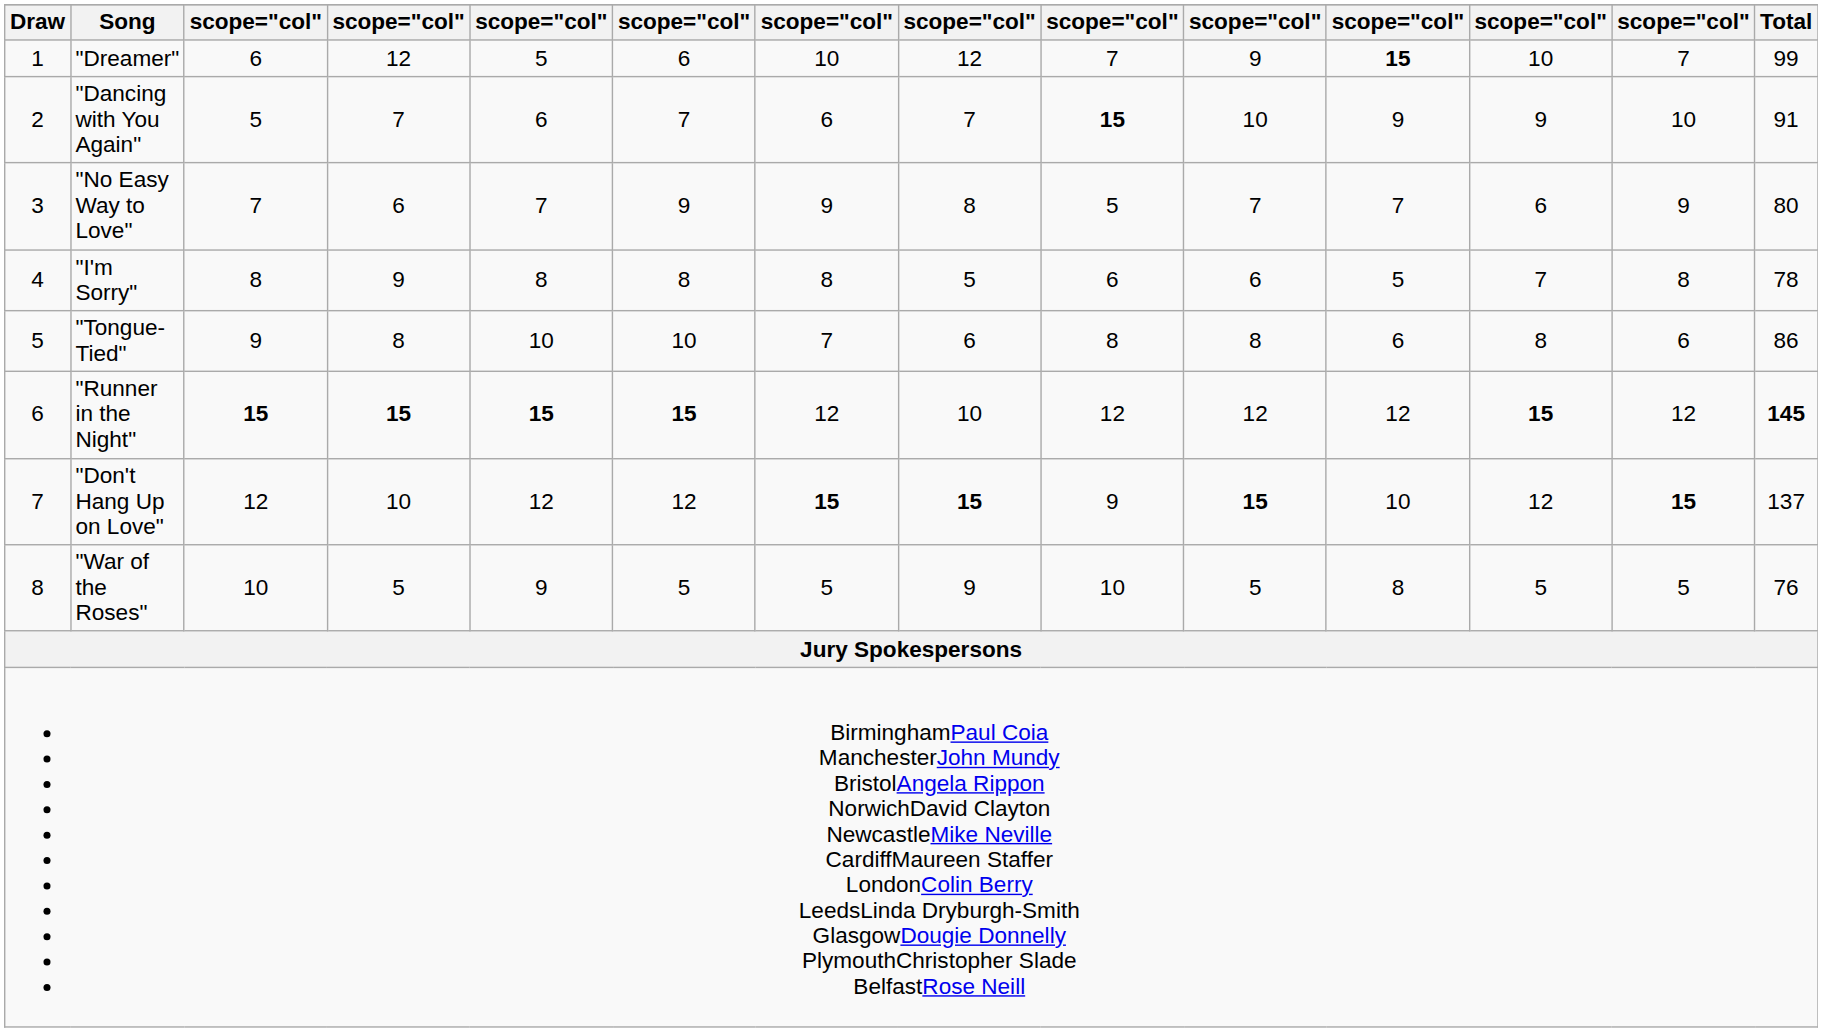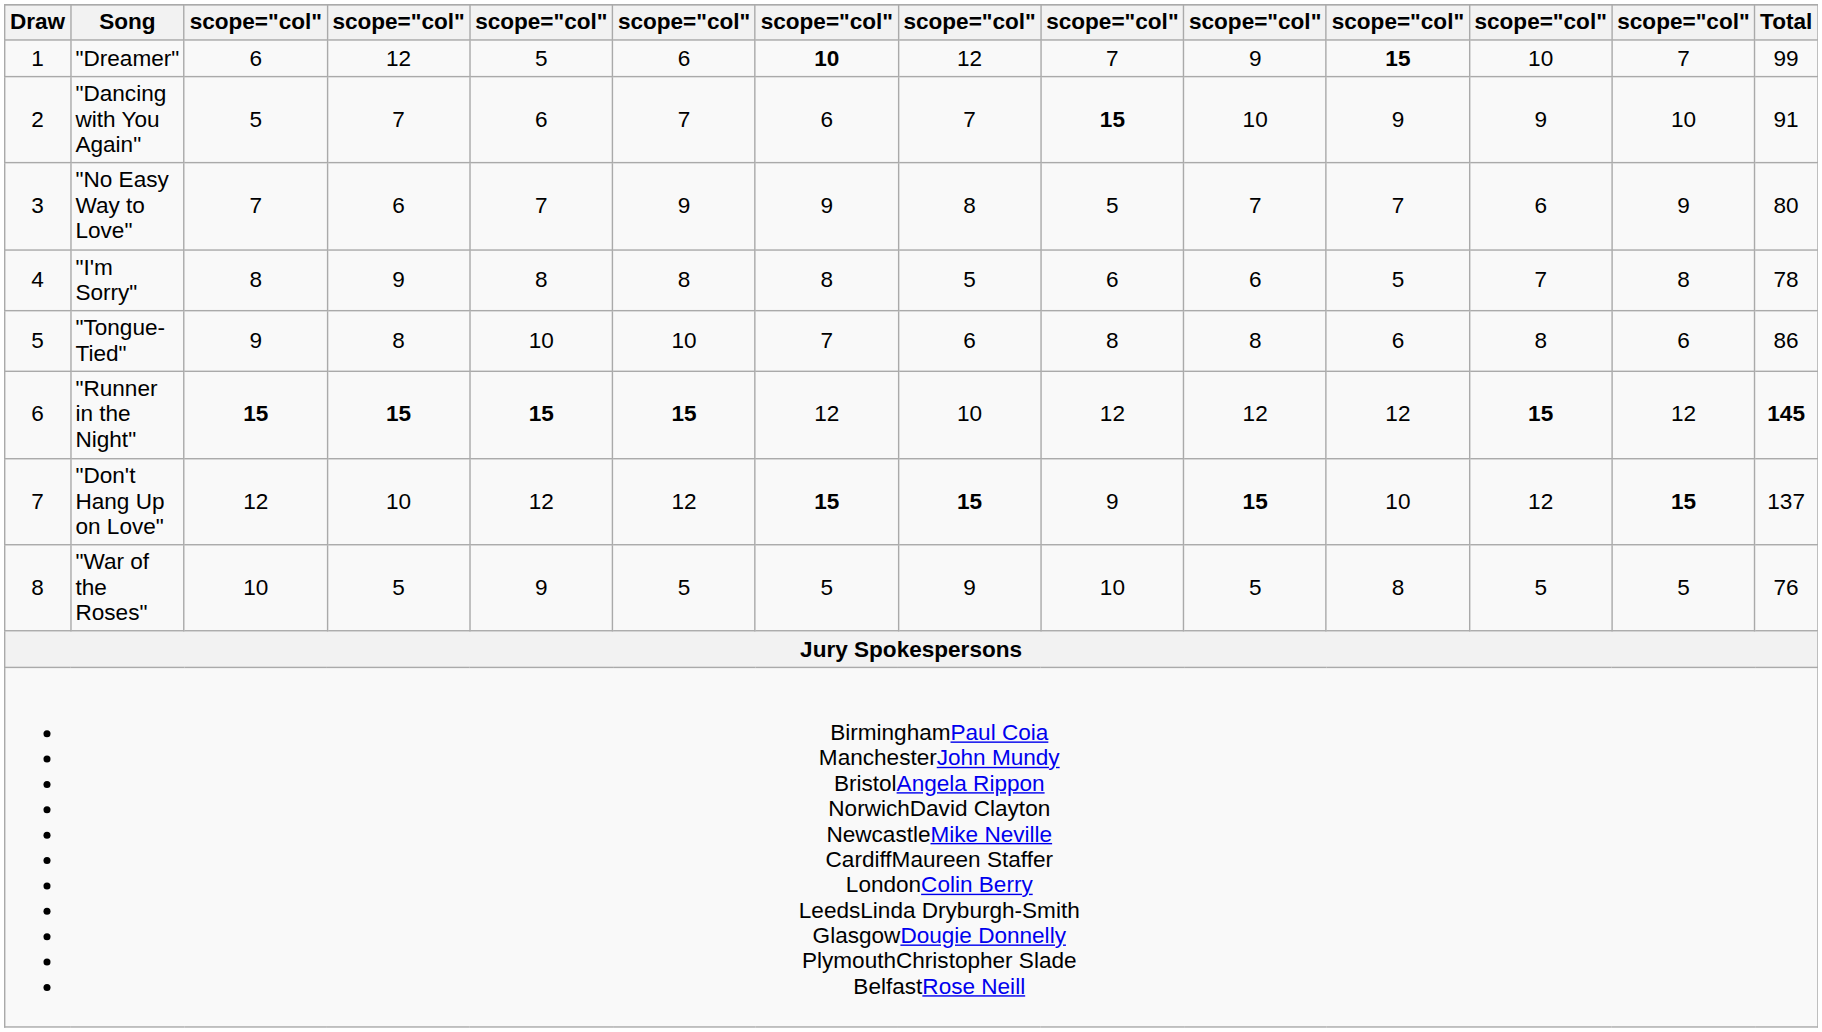"Dreamer" | column 7: normal -> bold
